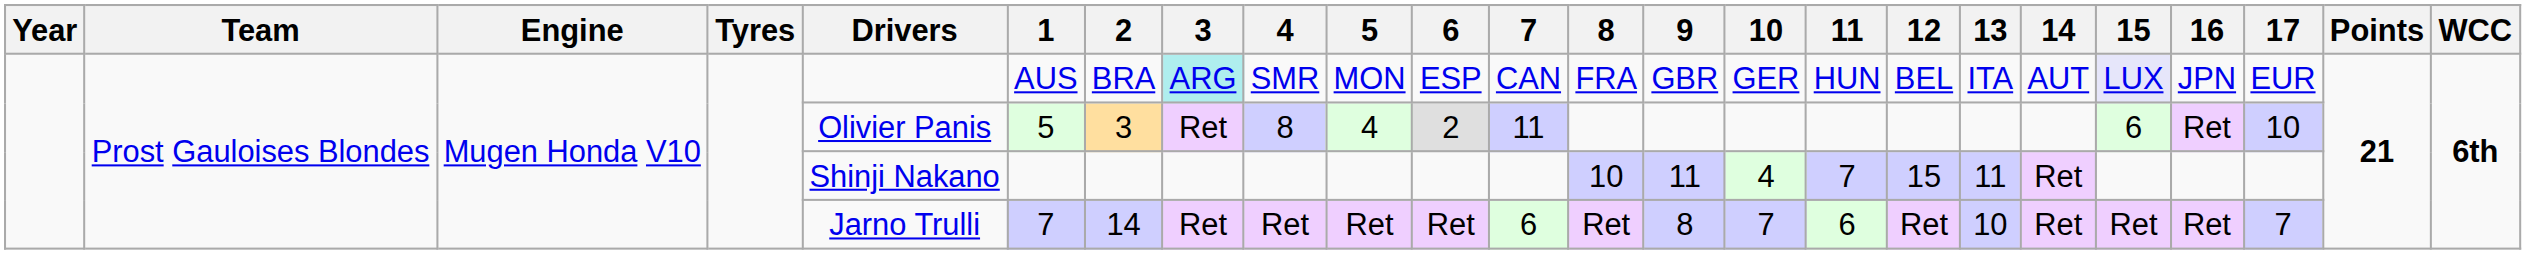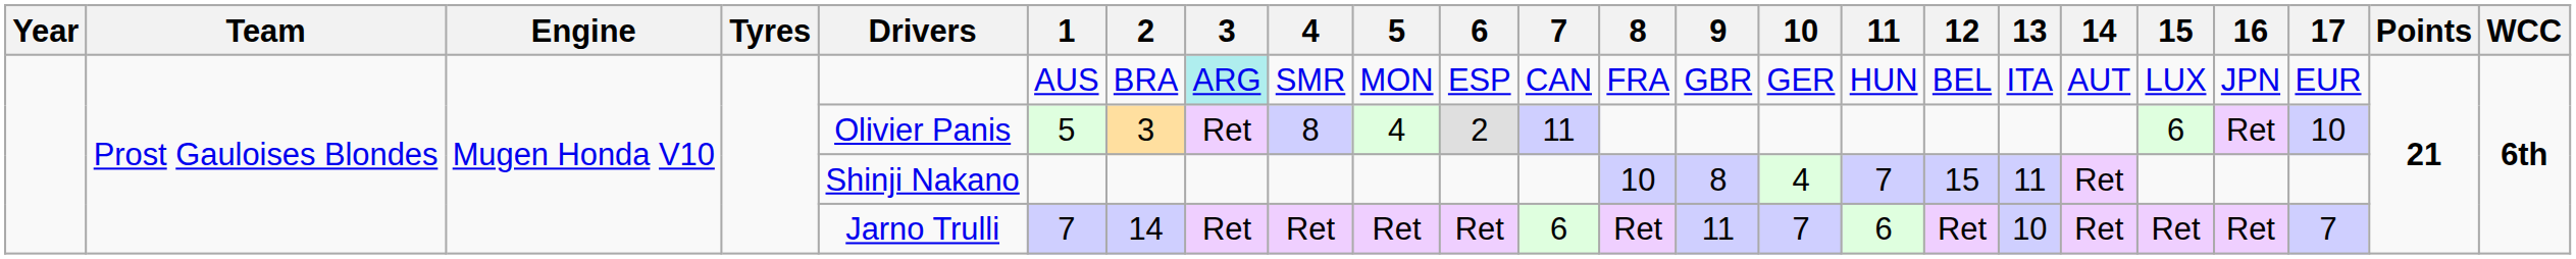row 2 | 15: lavender background -> no background
row 4 | 9: 11 -> 8
row 5 | 9: 8 -> 11
